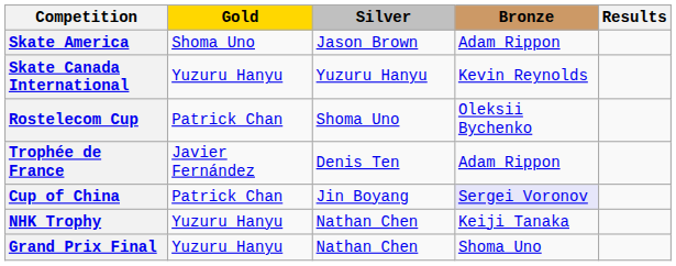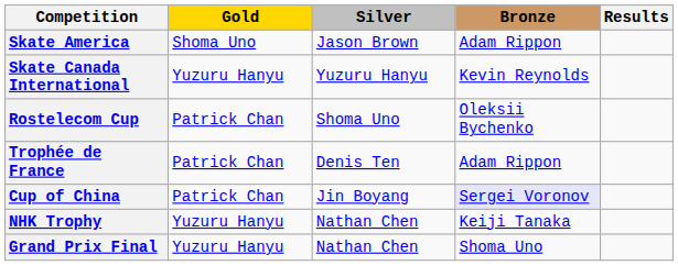Trophée de France | Gold: Javier Fernández -> Patrick Chan
